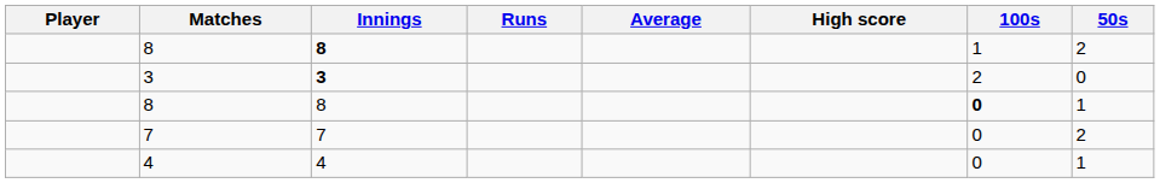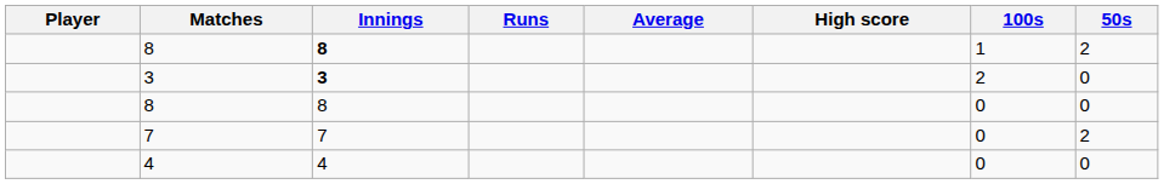row 4 | 100s: bold -> normal
row 4 | 50s: 1 -> 0
row 6 | 50s: 1 -> 0
